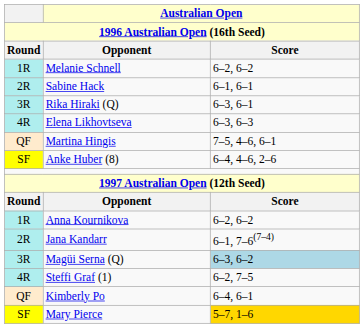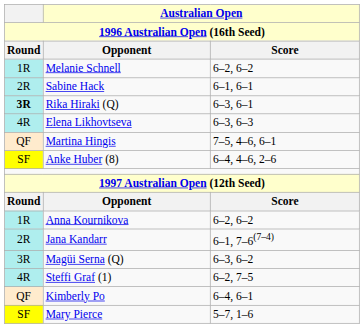Rika Hiraki (Q) | Round: normal -> bold
Magüi Serna (Q) | Australian Open / Score: lightblue background -> no background
Mary Pierce | Australian Open / Score: gold background -> no background
